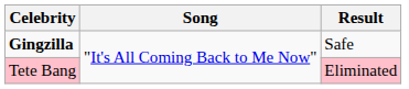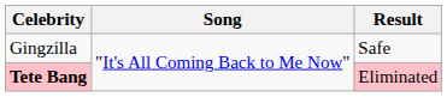row 2 | Celebrity: bold -> normal
row 3 | Celebrity: normal -> bold
